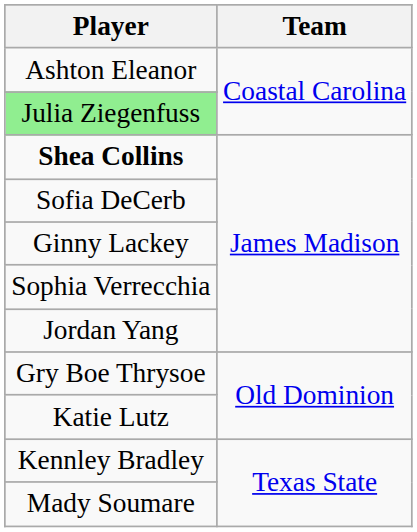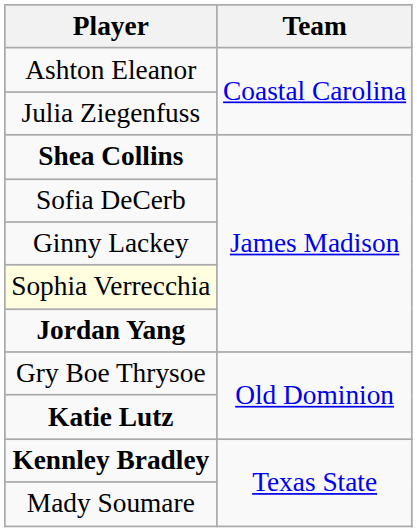Julia Ziegenfuss | Player: lightgreen background -> no background
Sophia Verrecchia | Player: no background -> lightyellow background
Jordan Yang | Player: normal -> bold
Katie Lutz | Player: normal -> bold
Kennley Bradley | Player: normal -> bold
